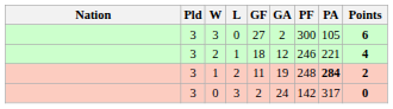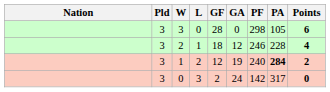row 2 | GF: 27 -> 28
row 2 | GA: 2 -> 0
row 2 | PF: 300 -> 298
row 3 | PA: 221 -> 228
row 4 | GF: 11 -> 12
row 4 | PF: 248 -> 240
